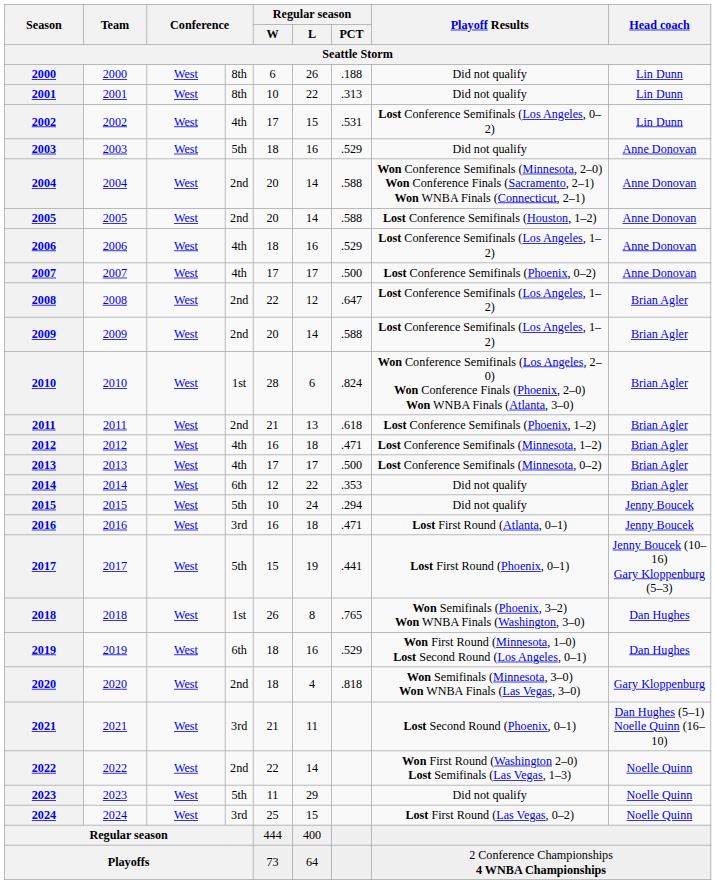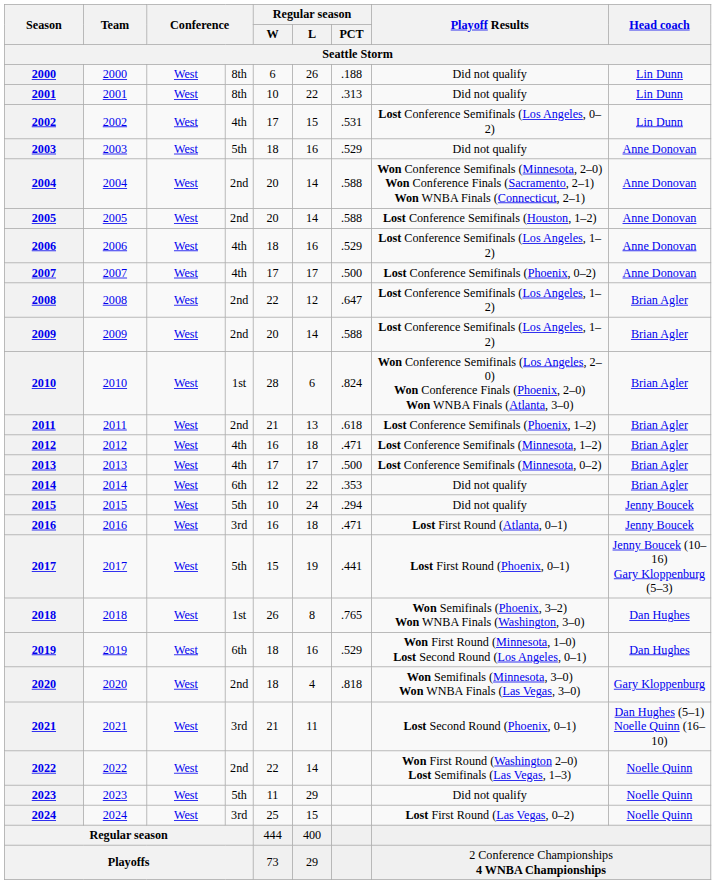Playoffs | Regular season / L: 64 -> 29
